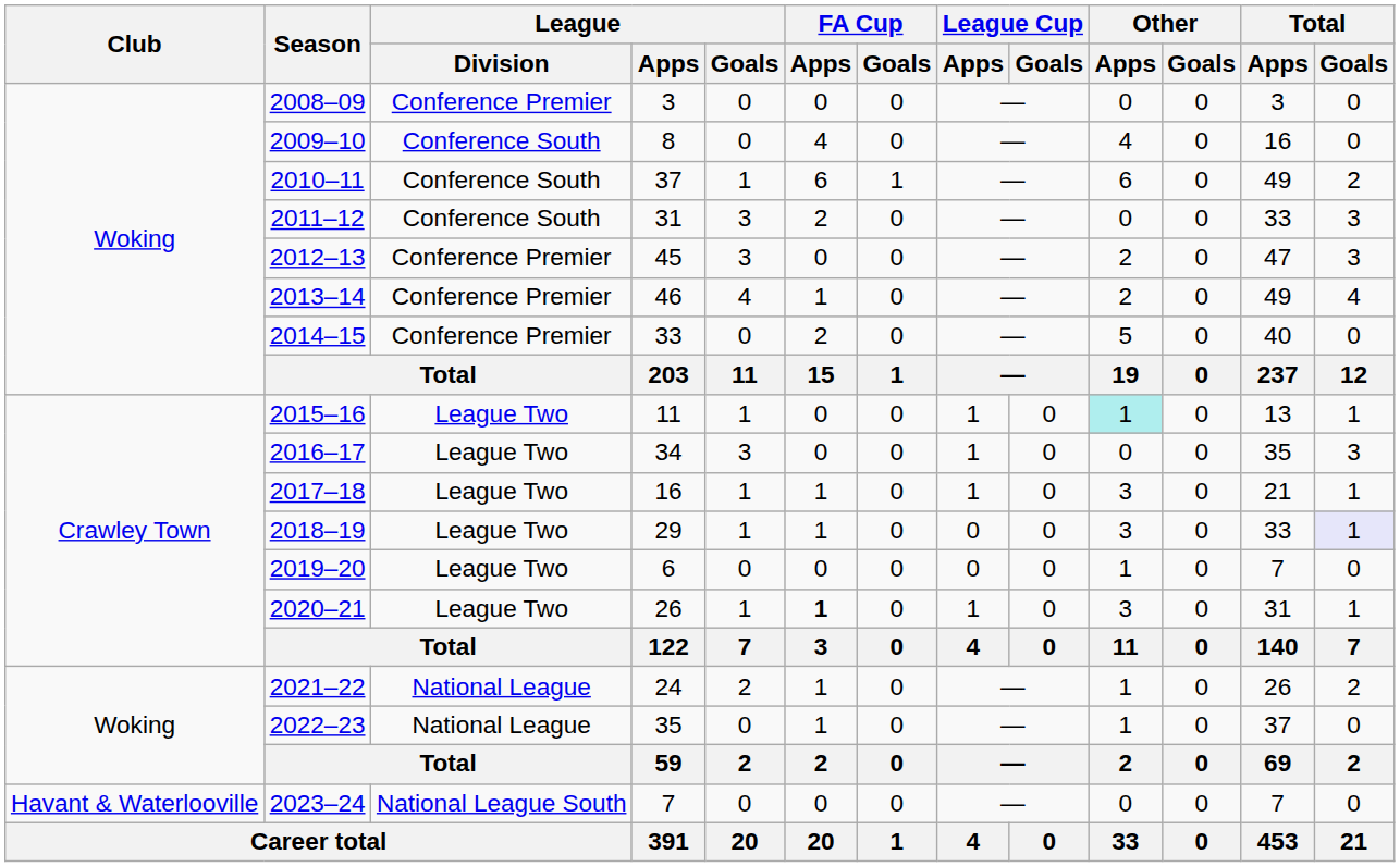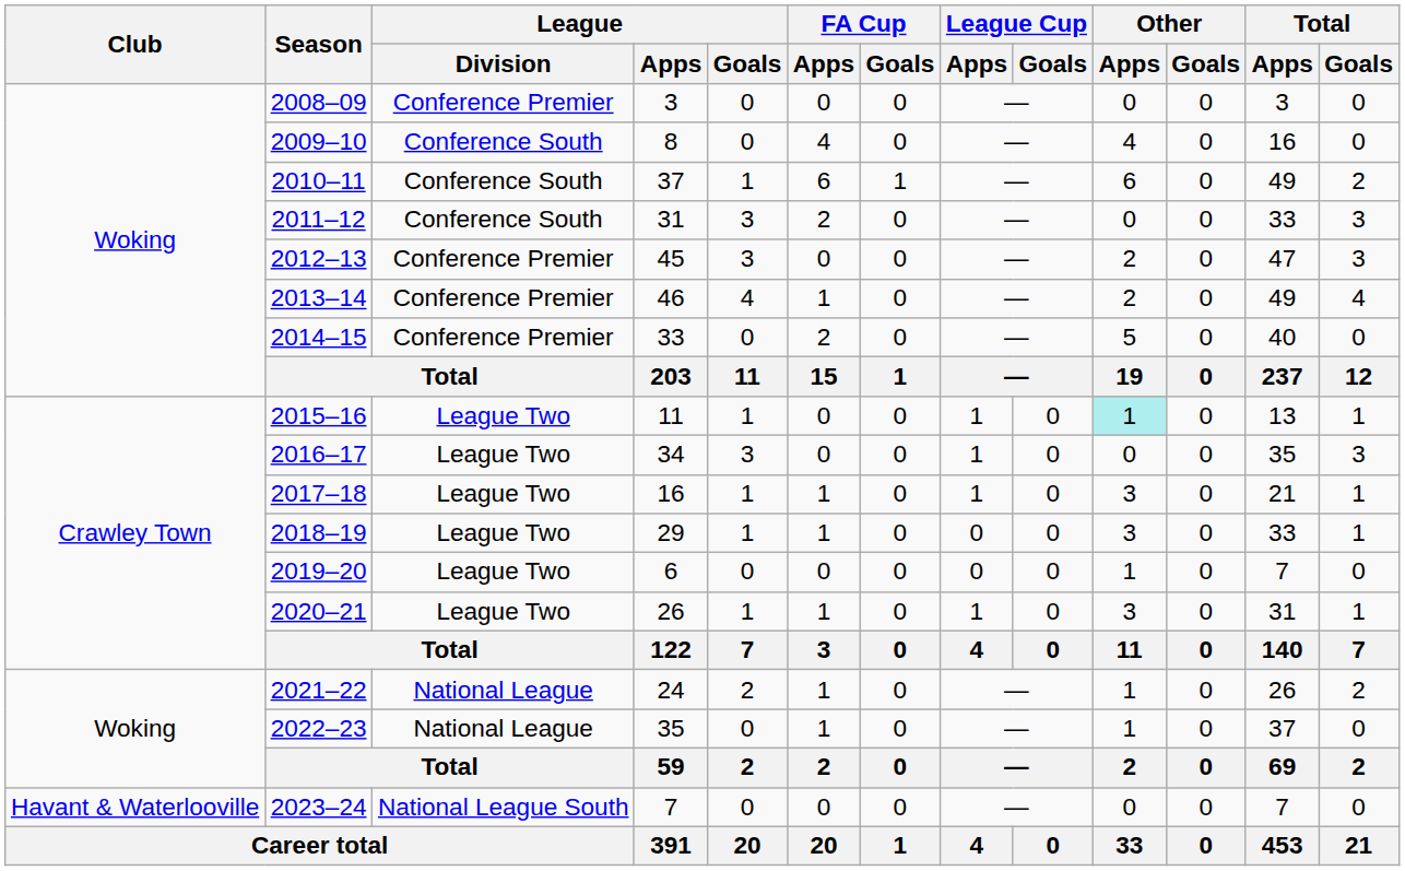2018–19 | Total / Goals: lavender background -> no background
2020–21 | FA Cup / Apps: bold -> normal
